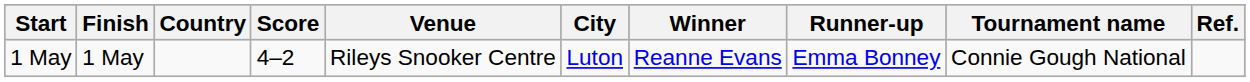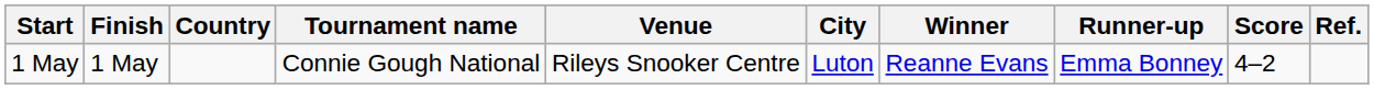columns swapped: Tournament name <-> Score
